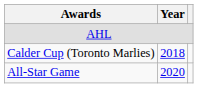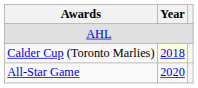Calder Cup (Toronto Marlies) | Year: no background -> lightyellow background
